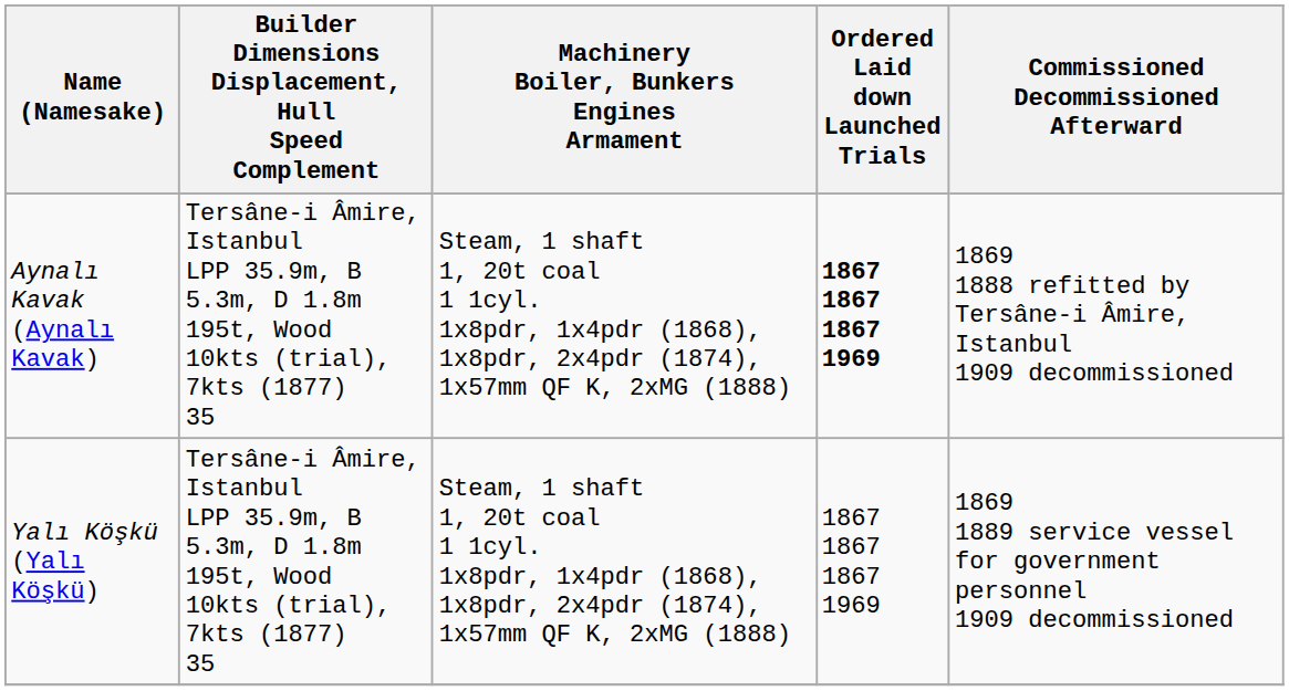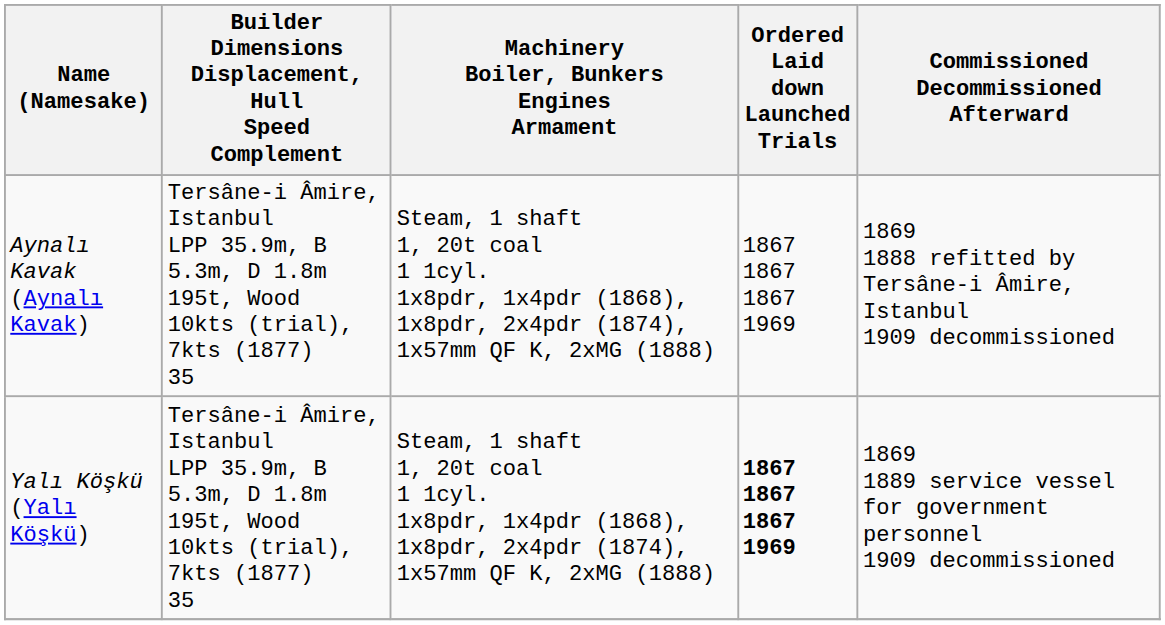Aynalı Kavak (Aynalı Kavak) | Ordered Laid down Launched Trials: bold -> normal
Yalı Köşkü (Yalı Köşkü) | Ordered Laid down Launched Trials: normal -> bold
